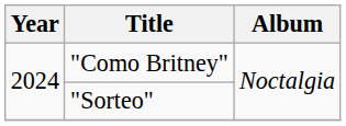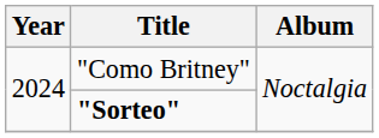"Sorteo" | Title: normal -> bold
